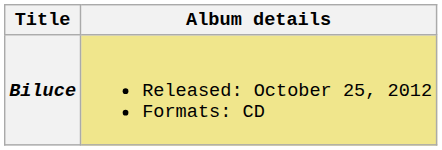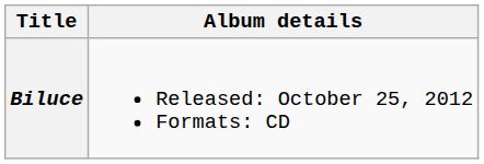Biluce | Album details: khaki background -> no background
